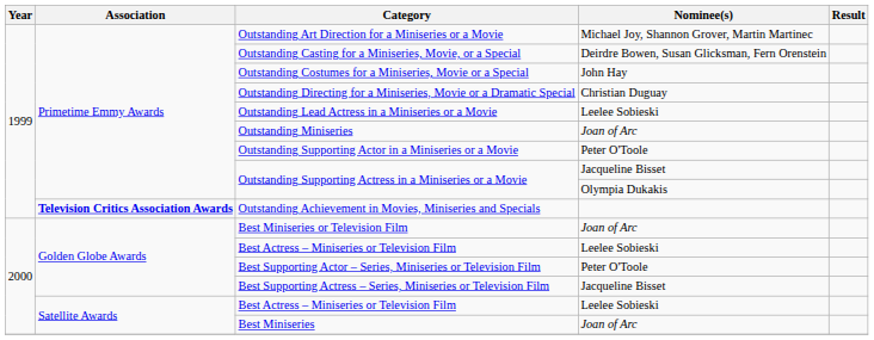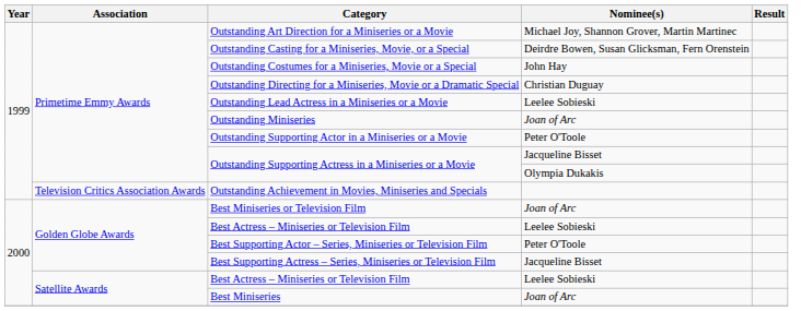Outstanding Achievement in Movies, Miniseries and Specials | Association: bold -> normal
